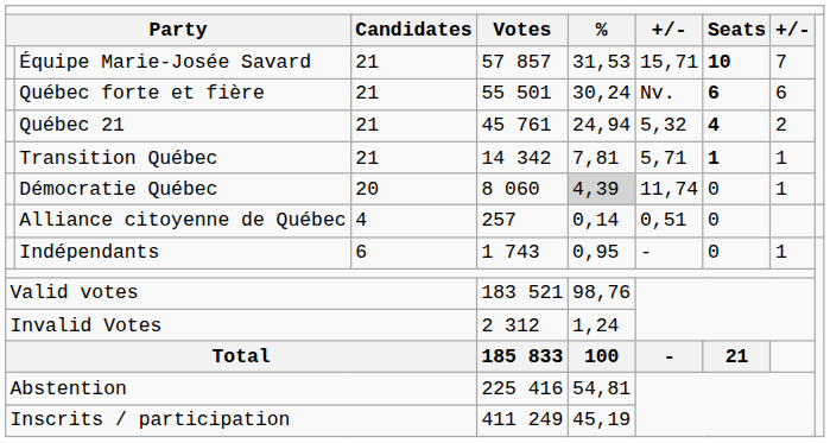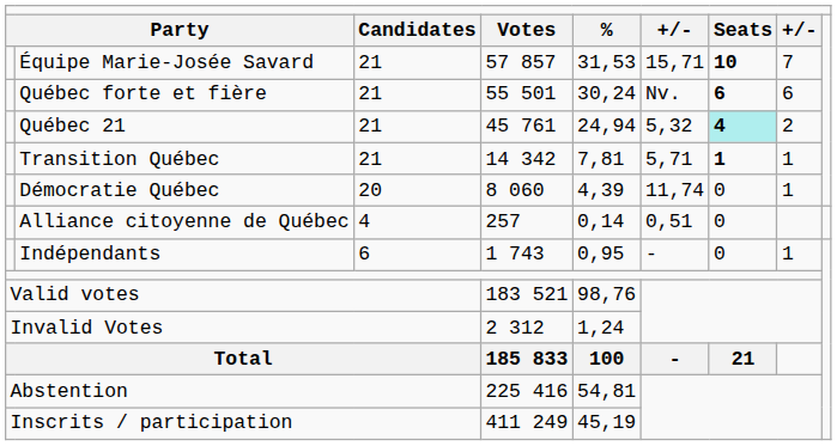Québec 21 | column 7: no background -> paleturquoise background
Démocratie Québec | column 5: lightgrey background -> no background
